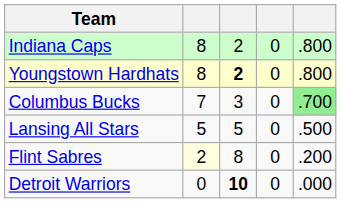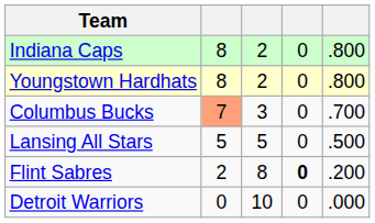Youngstown Hardhats | column 3: bold -> normal
Columbus Bucks | column 2: no background -> lightsalmon background
Columbus Bucks | column 5: lightgreen background -> no background
Flint Sabres | column 2: lightyellow background -> no background
Flint Sabres | column 4: normal -> bold
Detroit Warriors | column 3: bold -> normal
